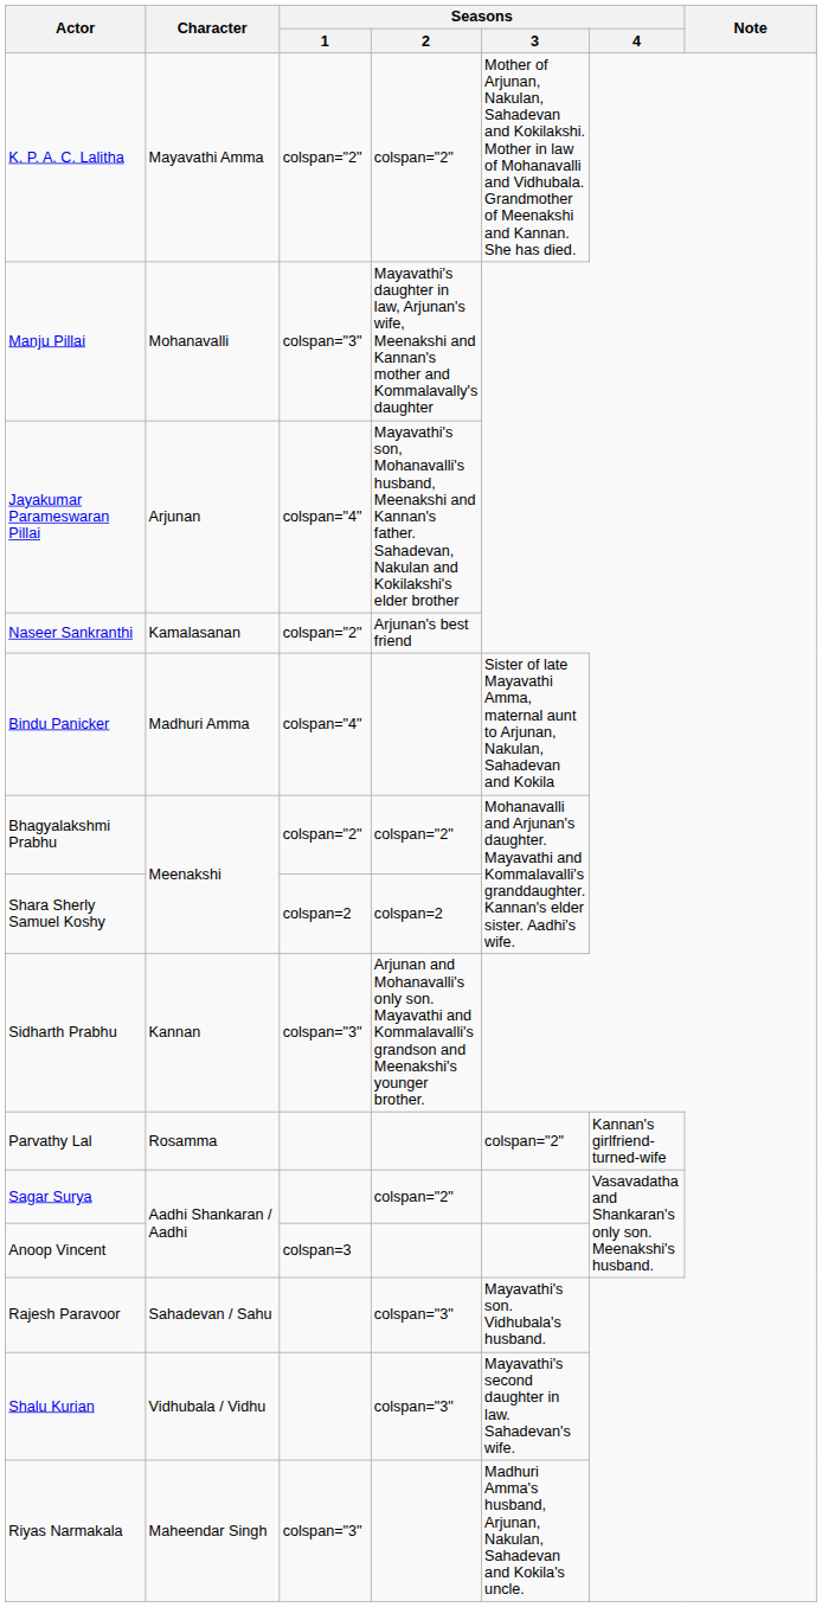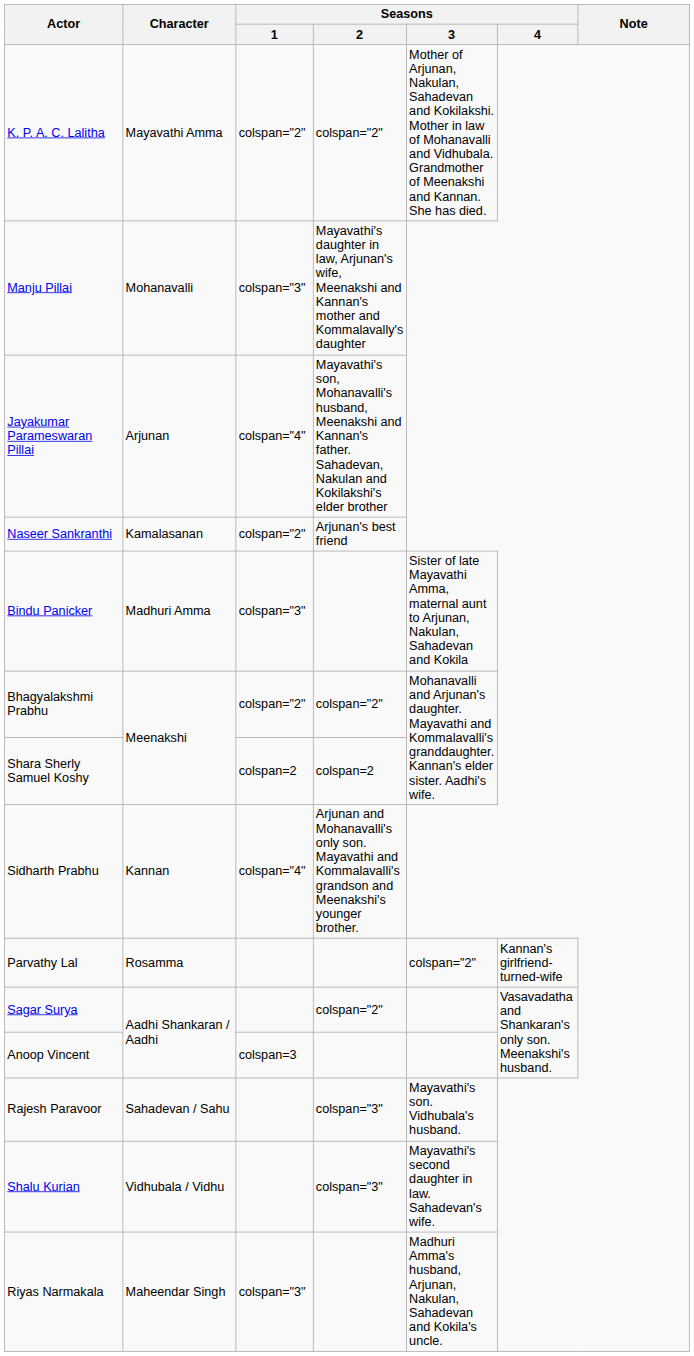Bindu Panicker | Seasons / 1: colspan="4" -> colspan="3"
Sidharth Prabhu | Seasons / 1: colspan="3" -> colspan="4"
